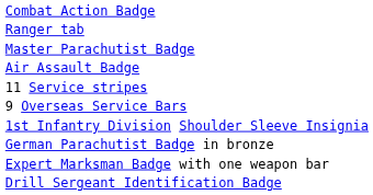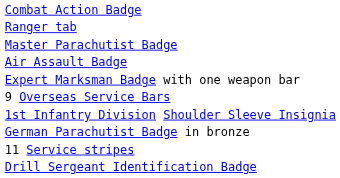row 5 | column 1: 11 Service stripes -> Expert Marksman Badge with one weapon bar
row 9 | column 1: Expert Marksman Badge with one weapon bar -> 11 Service stripes
